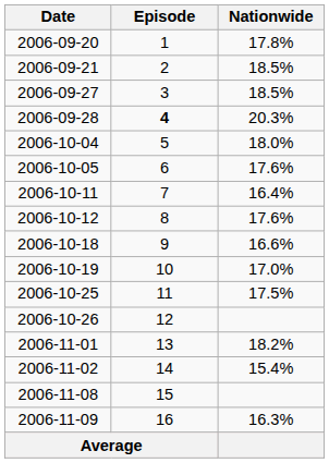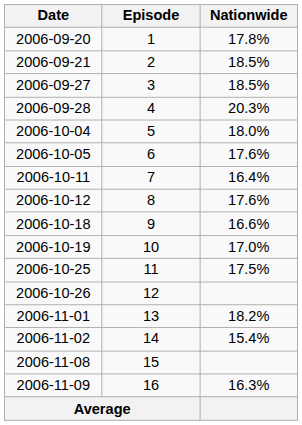2006-09-28 | Episode: bold -> normal
